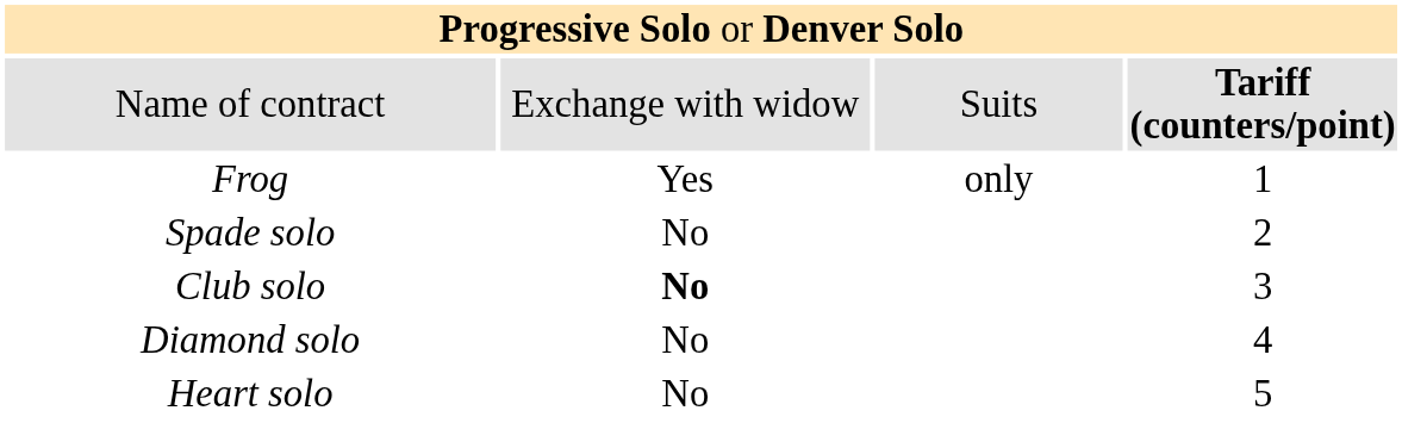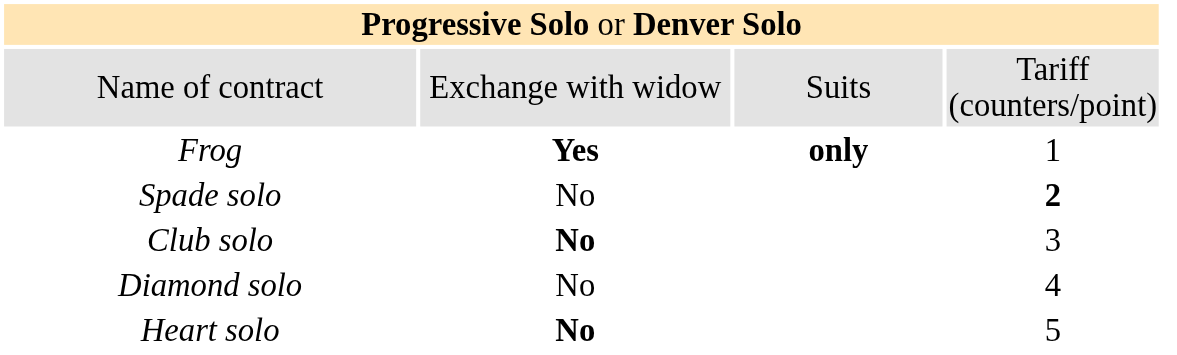Name of contract | column 4: bold -> normal
Frog | column 2: normal -> bold
Frog | column 3: normal -> bold
Spade solo | column 4: normal -> bold
Heart solo | column 2: normal -> bold
